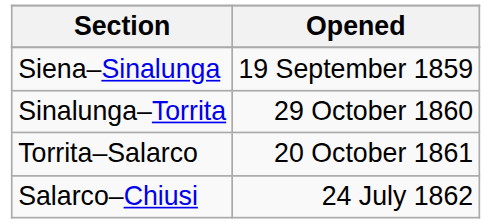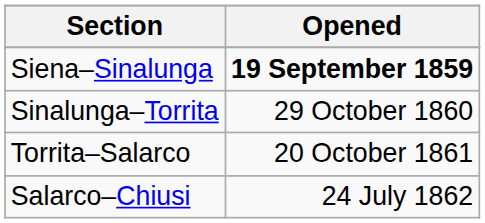Siena–Sinalunga | Opened: normal -> bold
